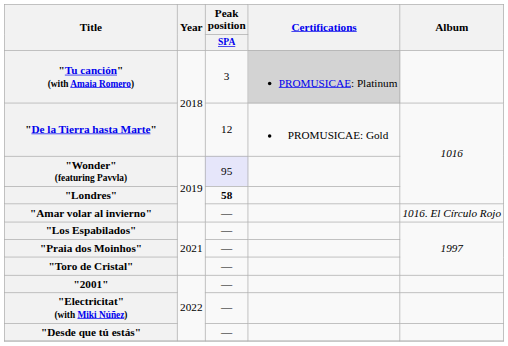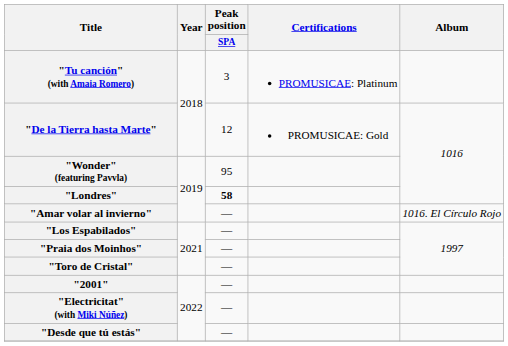"Tu canción" (with Amaia Romero) | Certifications: lightgrey background -> no background
"Wonder" (featuring Pavvla) | Peak position / SPA: lavender background -> no background
